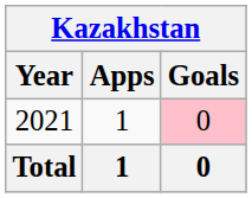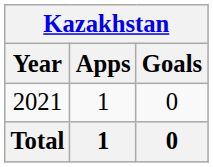2021 | Goals: pink background -> no background
